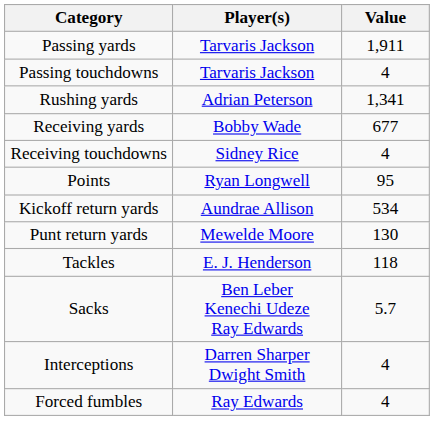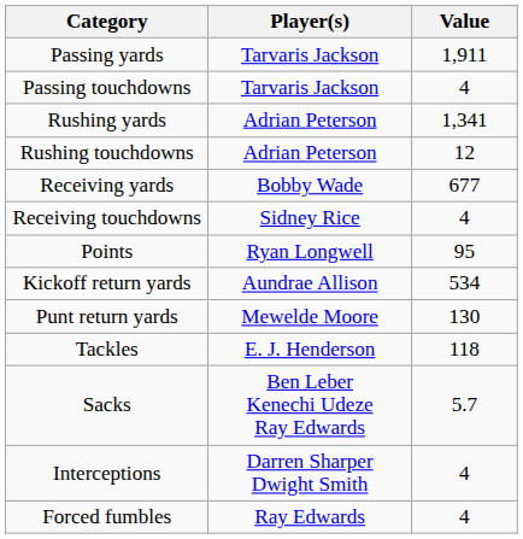+ row: Rushing touchdowns | Adrian Peterson | 12
